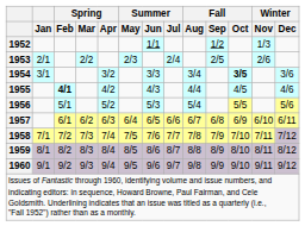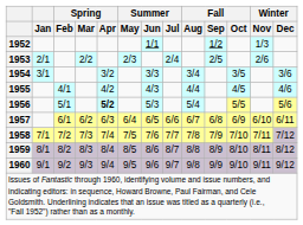1954 | Fall / Oct: bold -> normal
1955 | Spring / Feb: bold -> normal
1956 | Spring / Apr: normal -> bold
